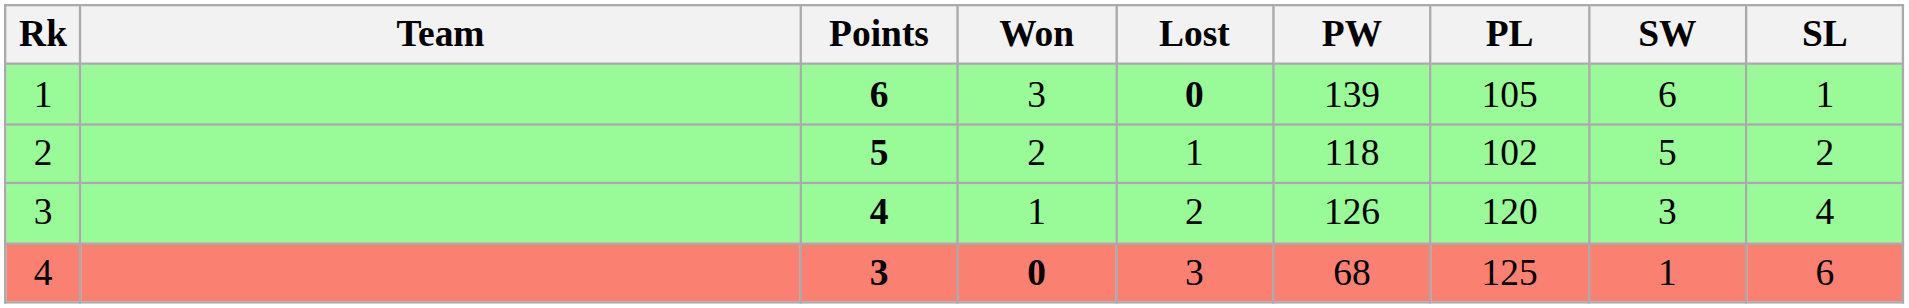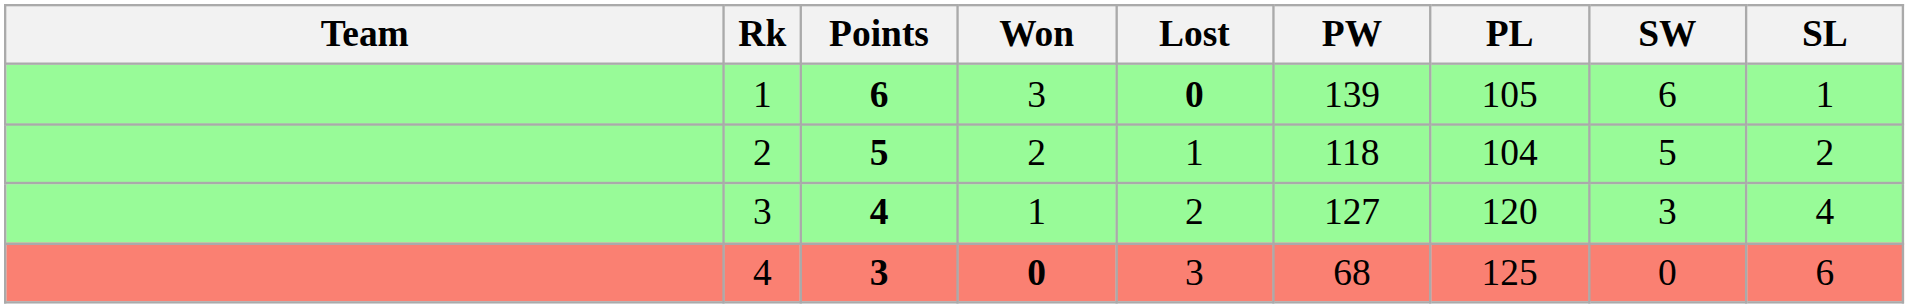columns swapped: Rk <-> Team
row 3 | PL: 102 -> 104
row 4 | PW: 126 -> 127
row 5 | SW: 1 -> 0
